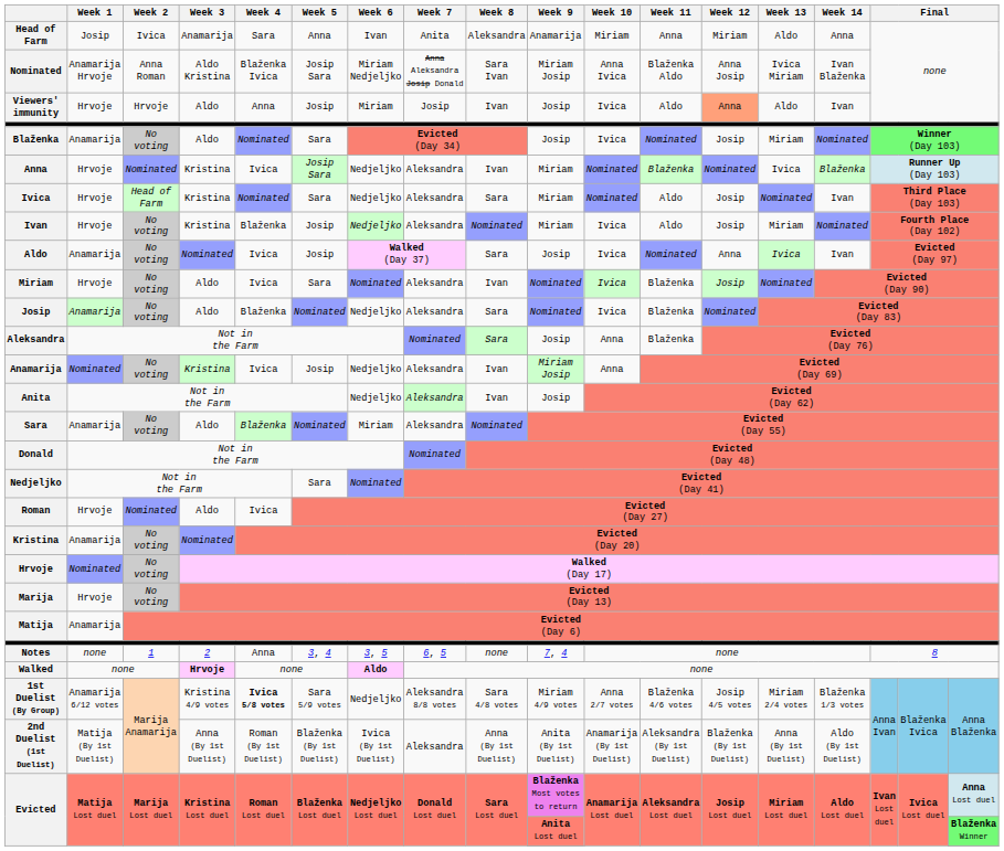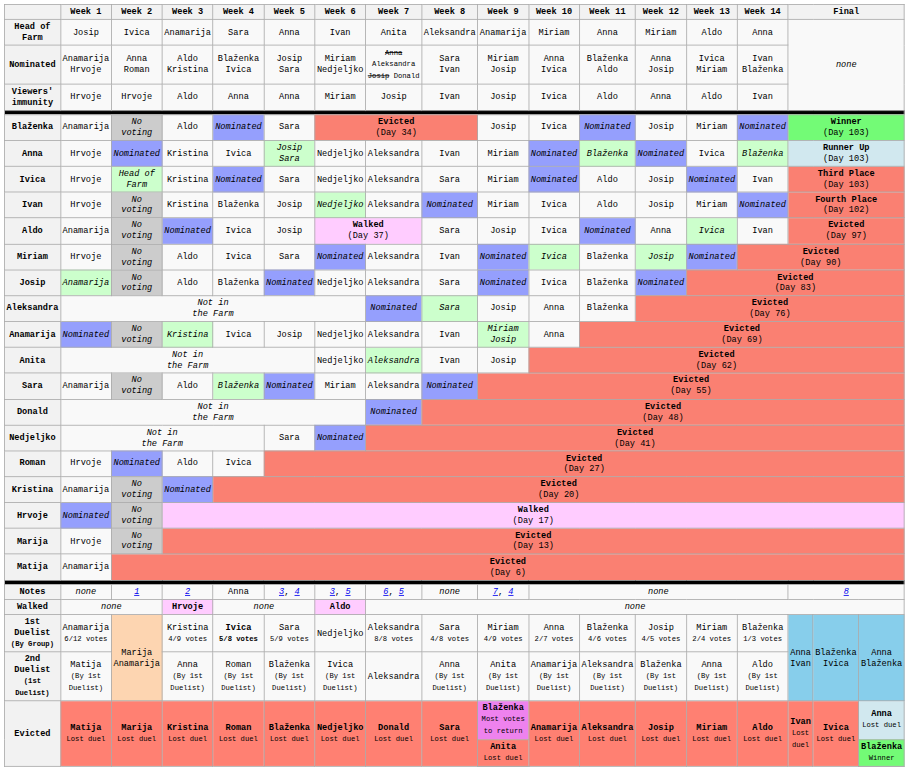Viewers' immunity | Week 5: Josip -> Anna
Viewers' immunity | Week 12: lightsalmon background -> no background
